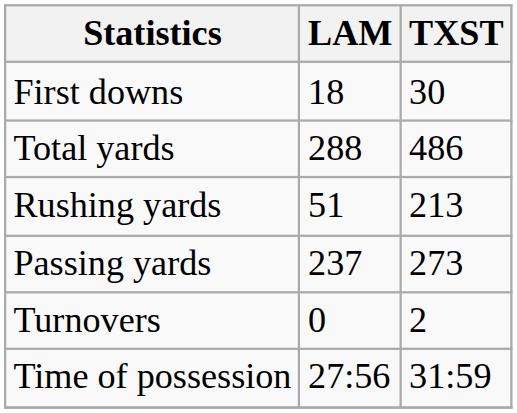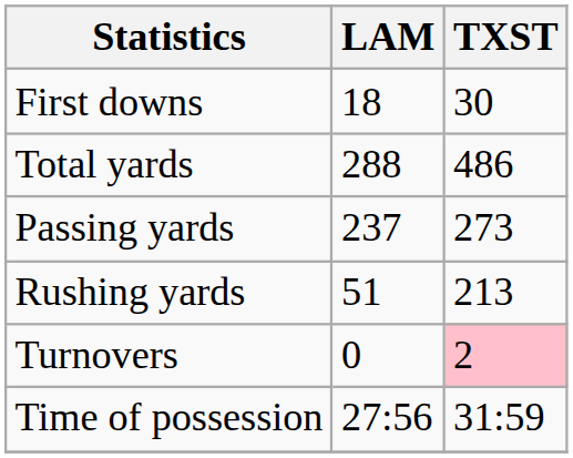rows swapped: Rushing yards <-> Passing yards
Turnovers | TXST: no background -> pink background
